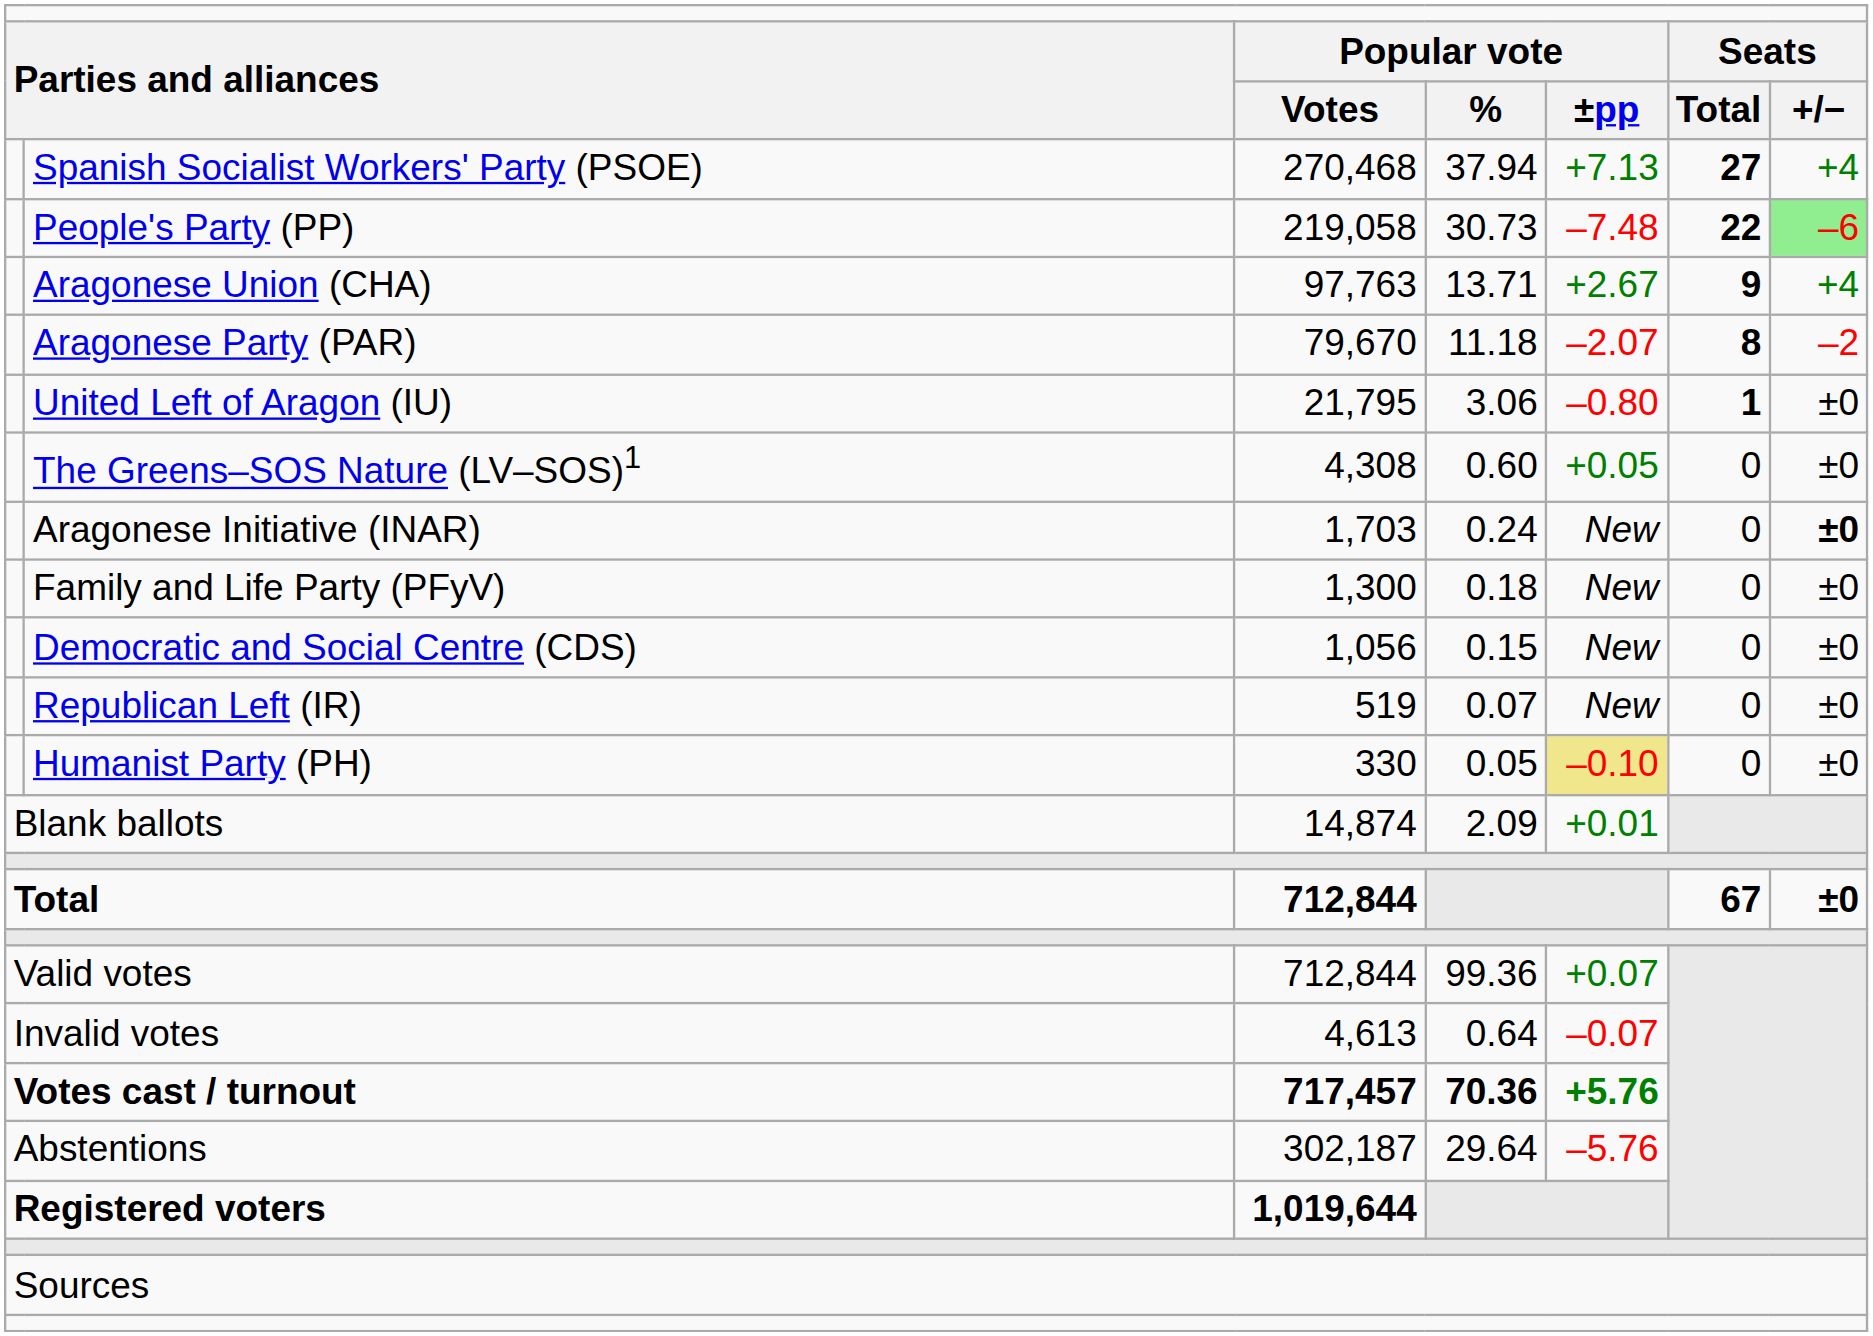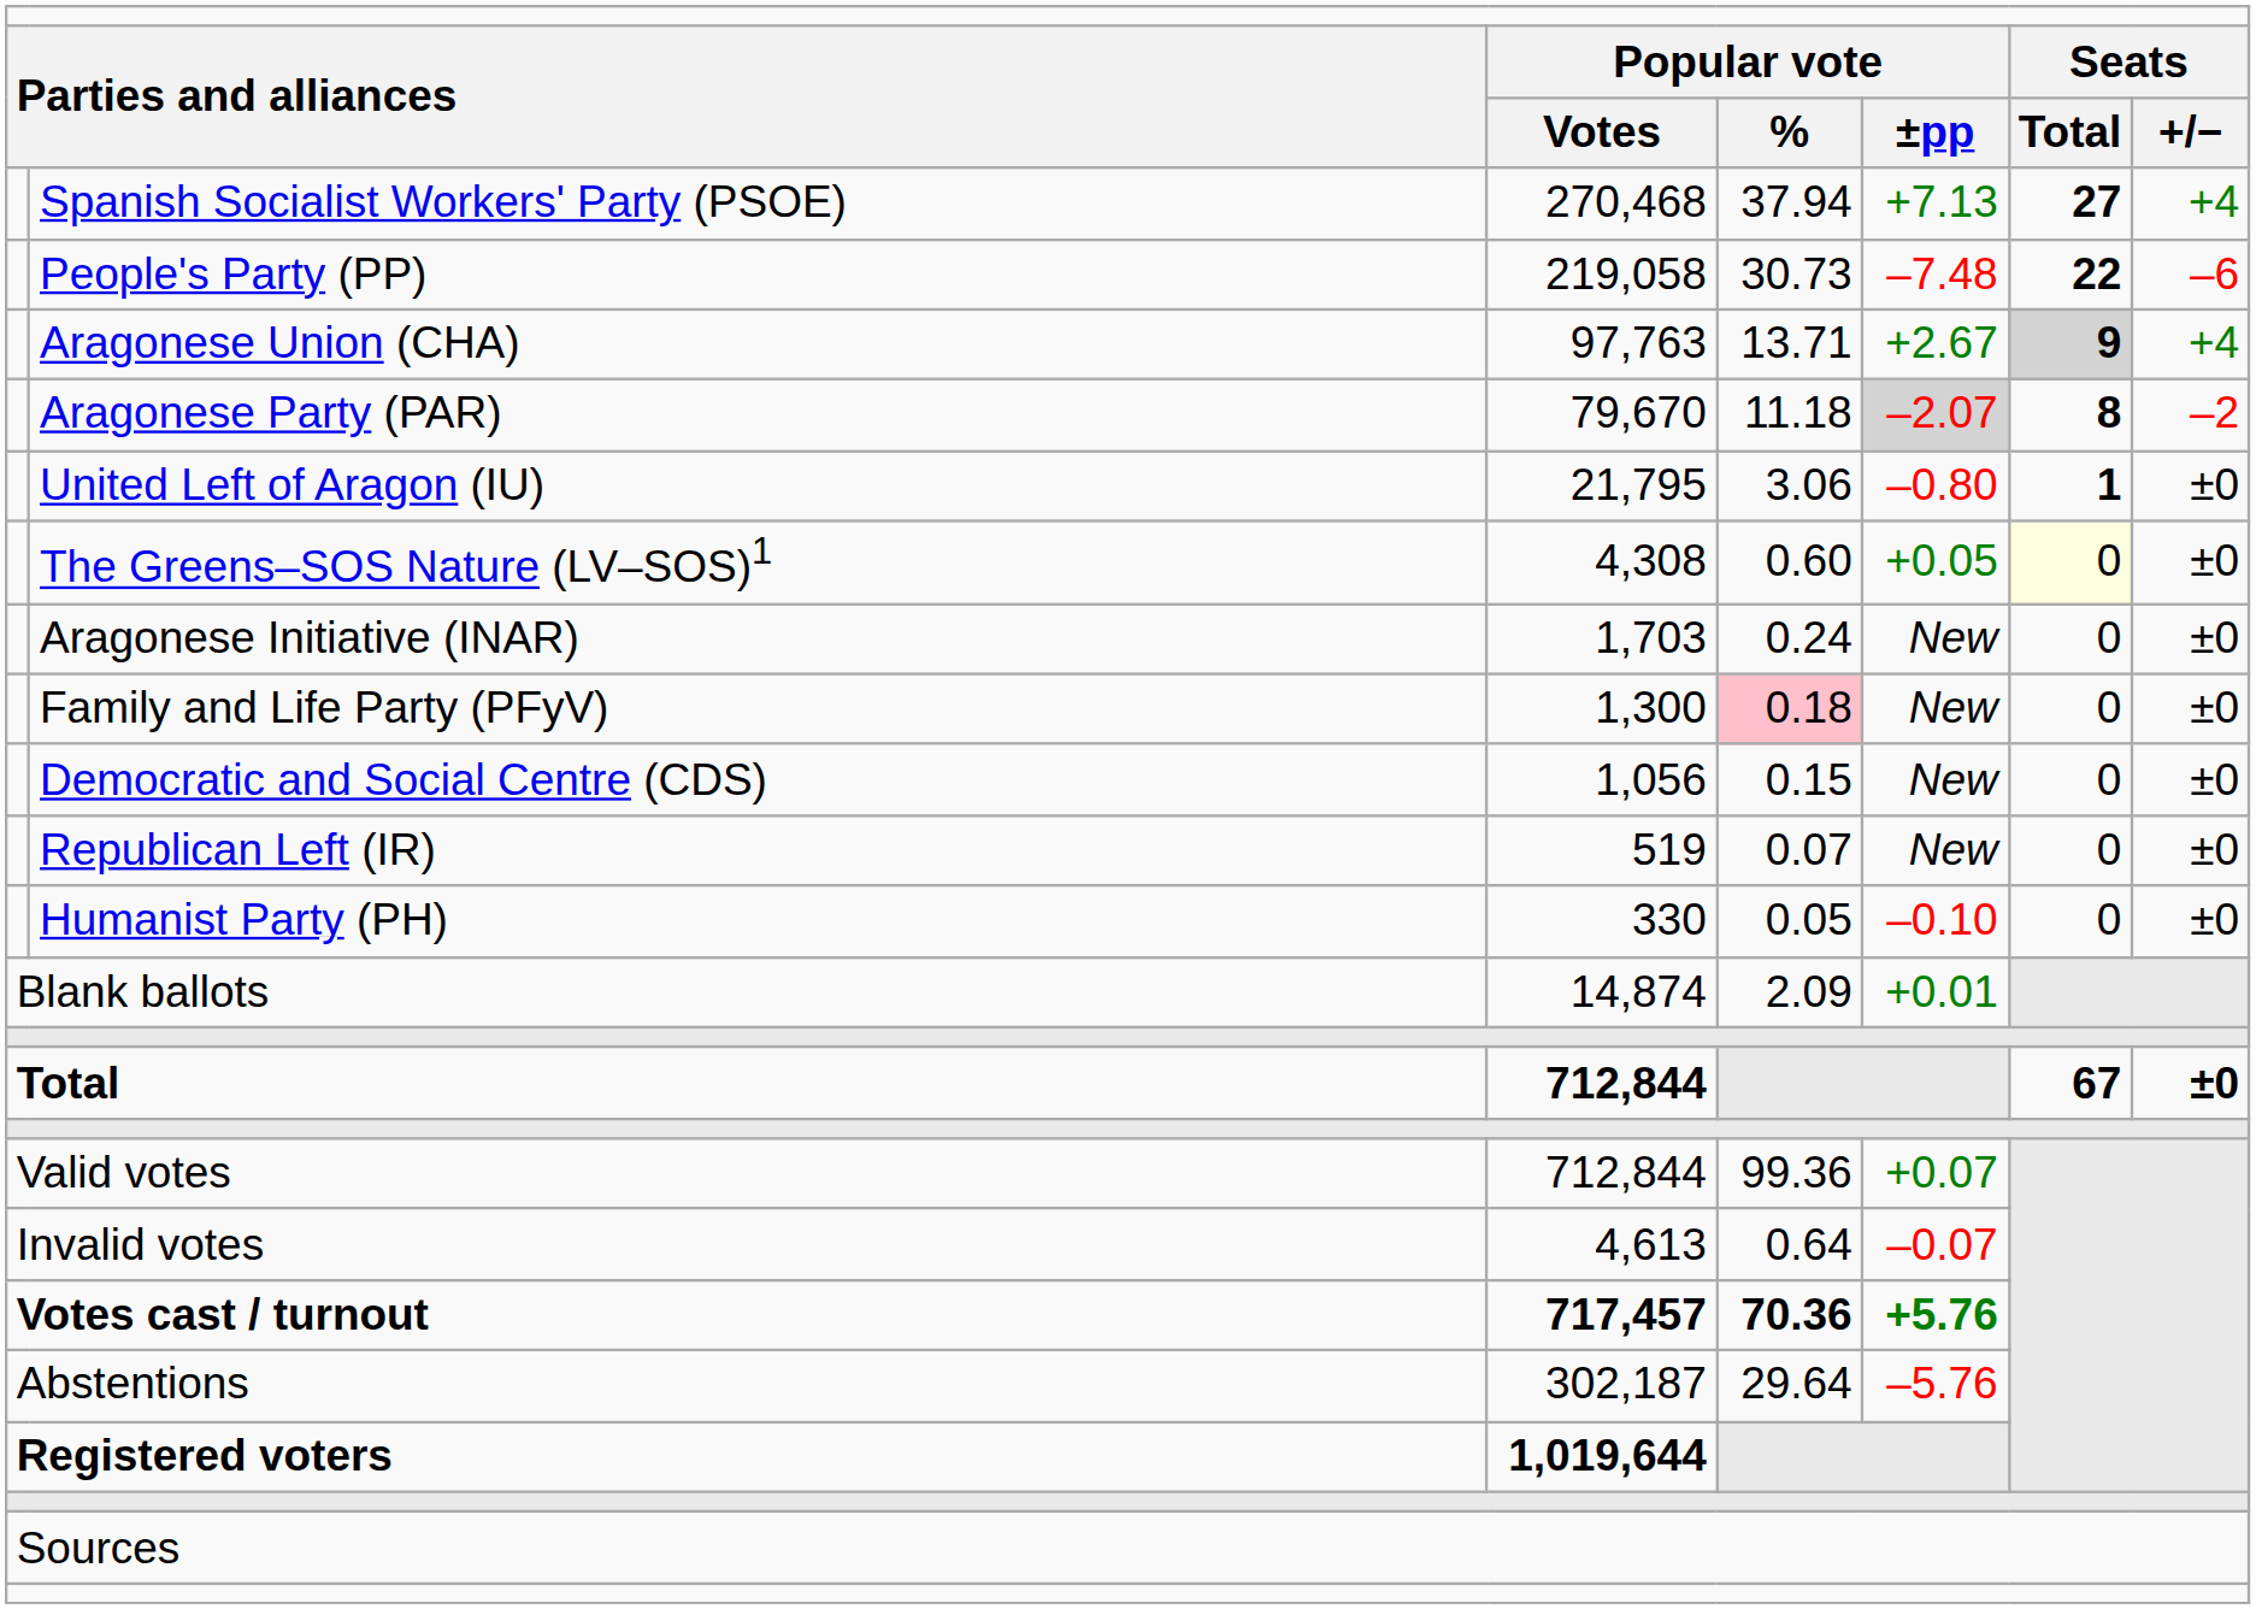People's Party (PP) | column 7: lightgreen background -> no background
Aragonese Union (CHA) | column 6: no background -> lightgrey background
Aragonese Party (PAR) | column 5: no background -> lightgrey background
The Greens–SOS Nature (LV–SOS)1 | column 6: no background -> lightyellow background
Aragonese Initiative (INAR) | column 7: bold -> normal
Family and Life Party (PFyV) | column 4: no background -> pink background
Humanist Party (PH) | column 5: khaki background -> no background
